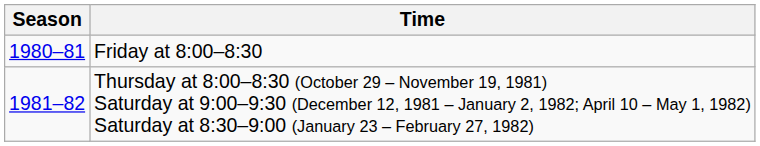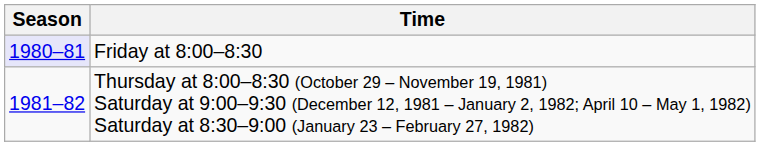Friday at 8:00–8:30 | Season: no background -> lavender background
